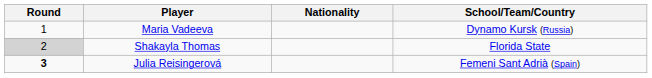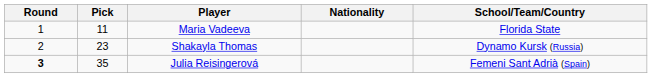+ column: Pick | 11 | 23 | 35
Maria Vadeeva | School/Team/Country: Dynamo Kursk (Russia) -> Florida State
Shakayla Thomas | Round: lightgrey background -> no background
Shakayla Thomas | School/Team/Country: Florida State -> Dynamo Kursk (Russia)
